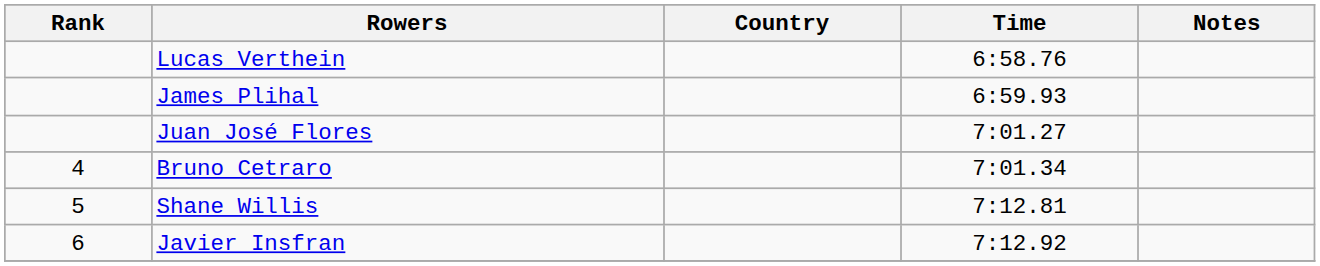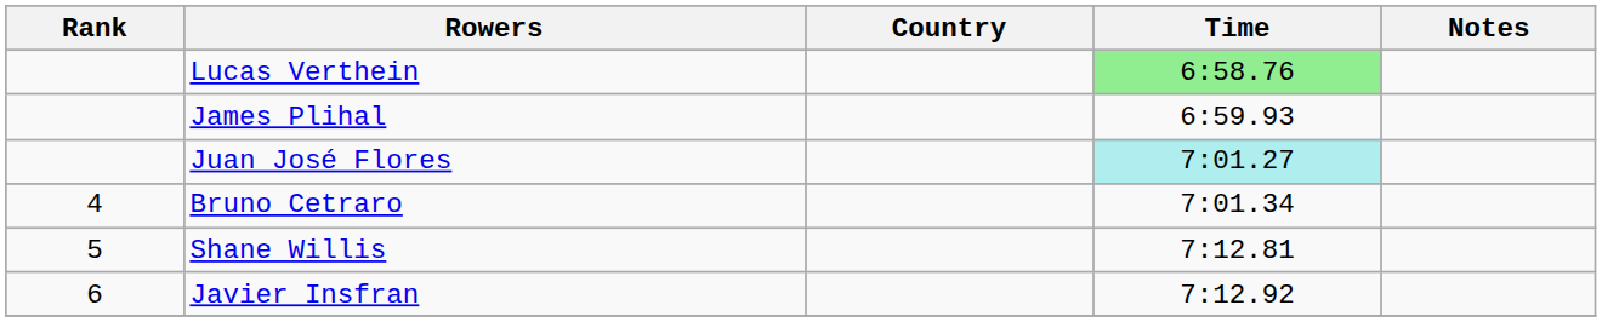Lucas Verthein | Time: no background -> lightgreen background
Juan José Flores | Time: no background -> paleturquoise background
